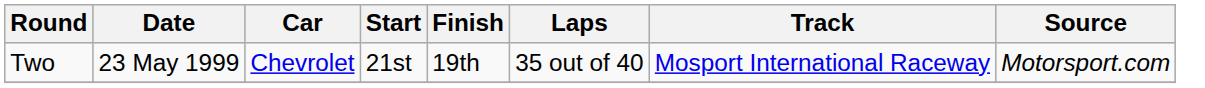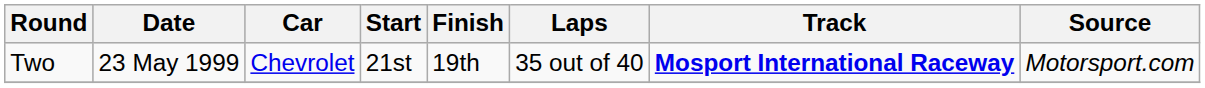Two | Track: normal -> bold
